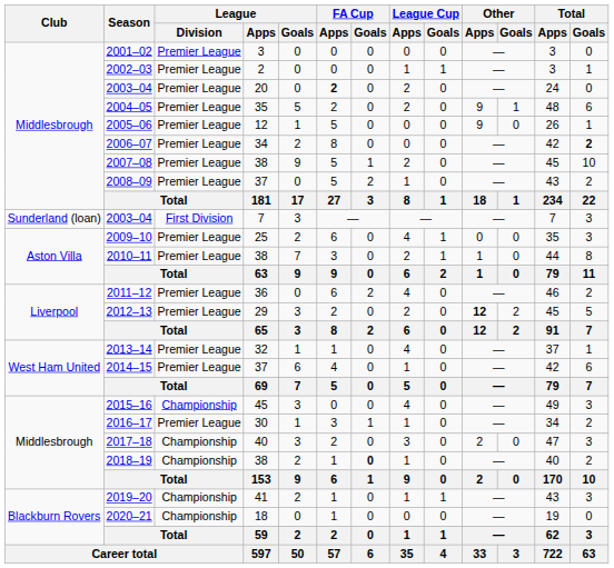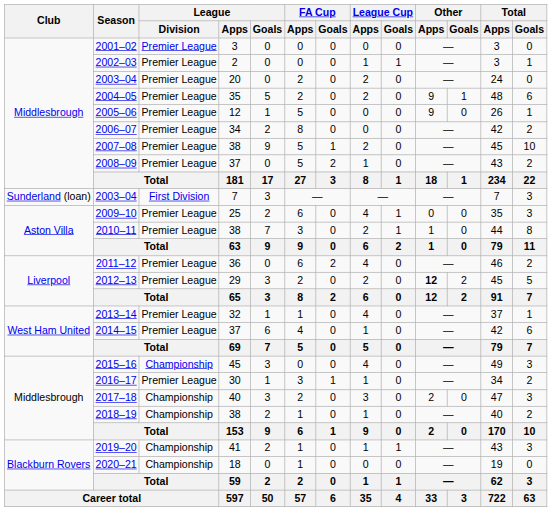2003–04 / 20 | FA Cup / Apps: bold -> normal
2006–07 | Total / Goals: bold -> normal
2018–19 | FA Cup / Goals: bold -> normal
